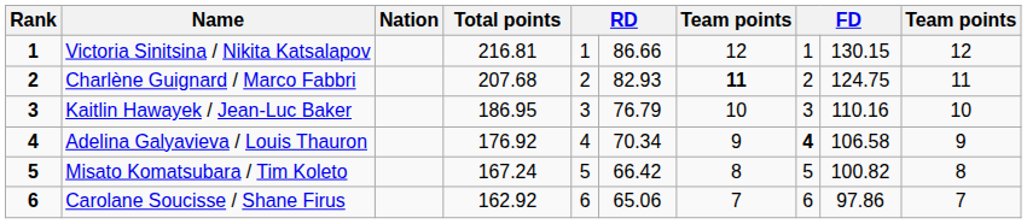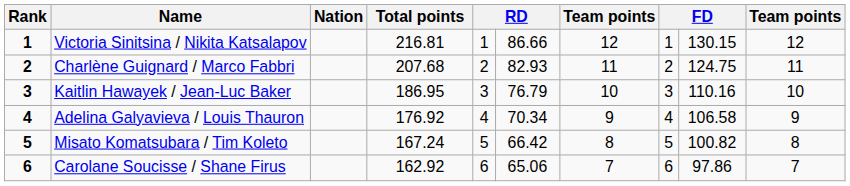Charlène Guignard / Marco Fabbri | column 7: bold -> normal
Adelina Galyavieva / Louis Thauron | column 8: bold -> normal
